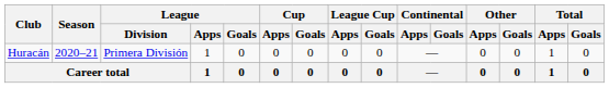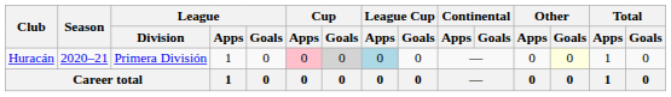Huracán | Cup / Apps: no background -> pink background
Huracán | Cup / Goals: no background -> lightgrey background
Huracán | League Cup / Apps: no background -> lightblue background
Huracán | Other / Goals: no background -> lightyellow background
